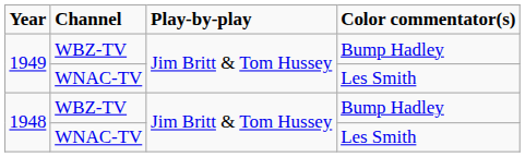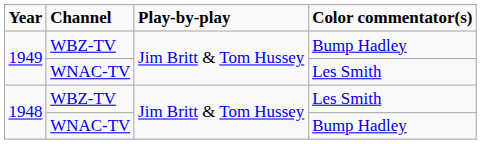1948 / WBZ-TV | Color commentator(s): Bump Hadley -> Les Smith
1948 / WNAC-TV | Color commentator(s): Les Smith -> Bump Hadley
